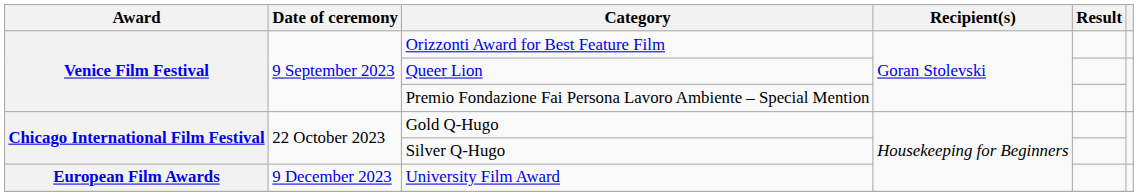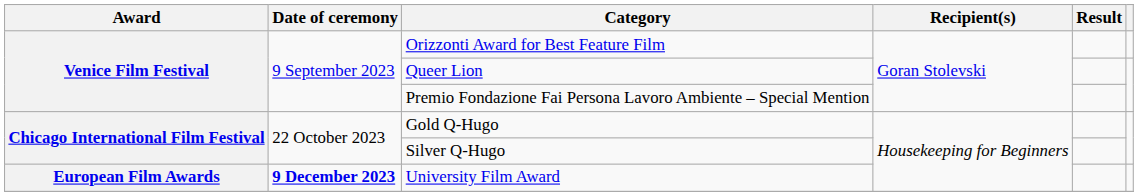University Film Award | Date of ceremony: normal -> bold
